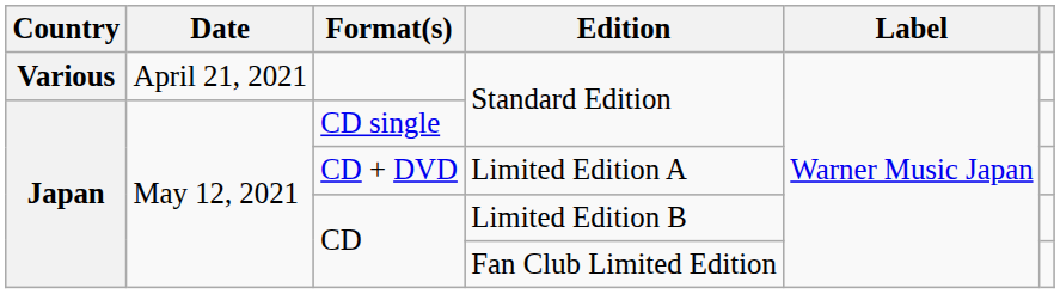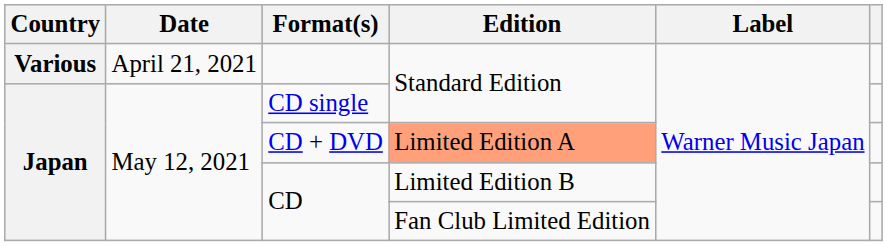CD + DVD | Edition: no background -> lightsalmon background
